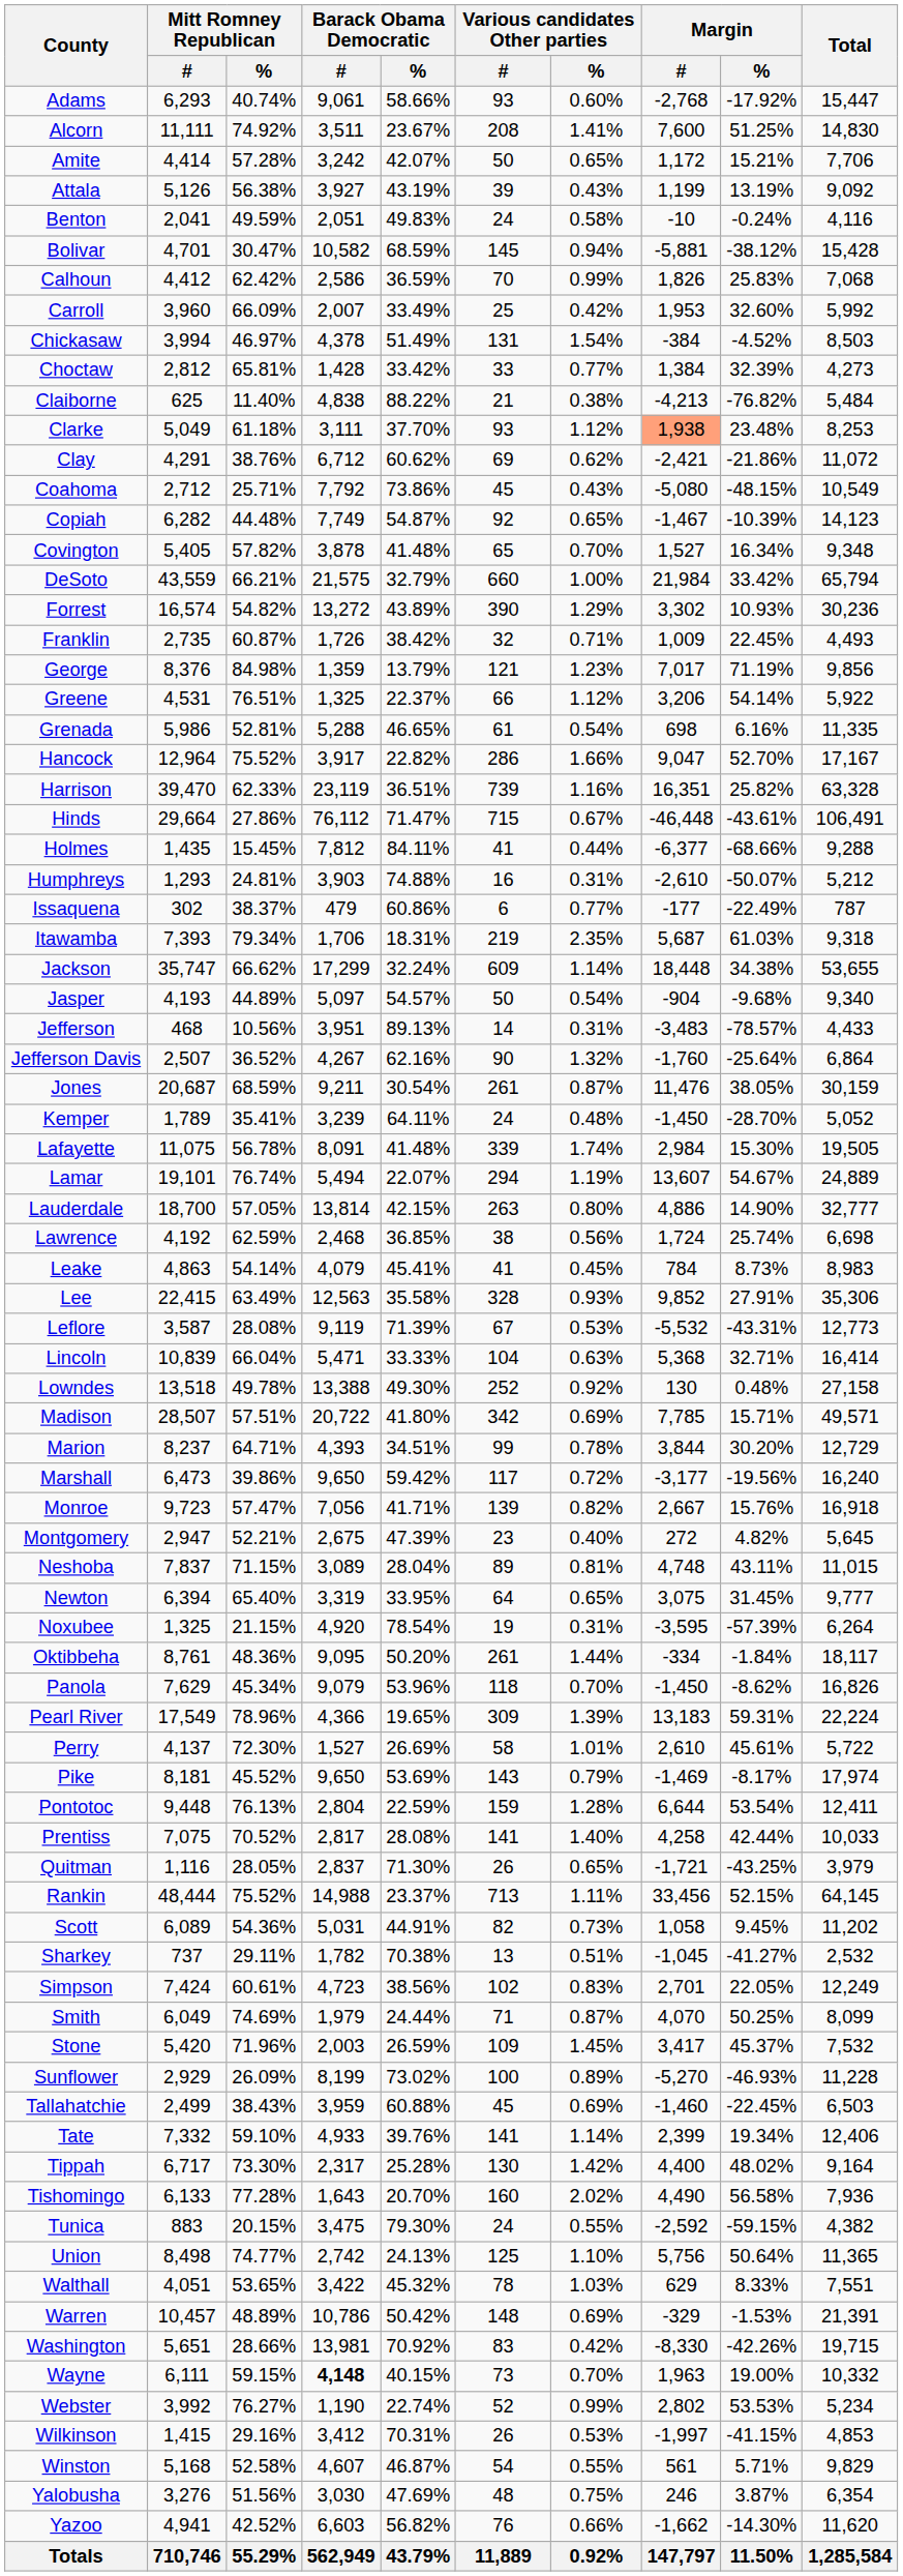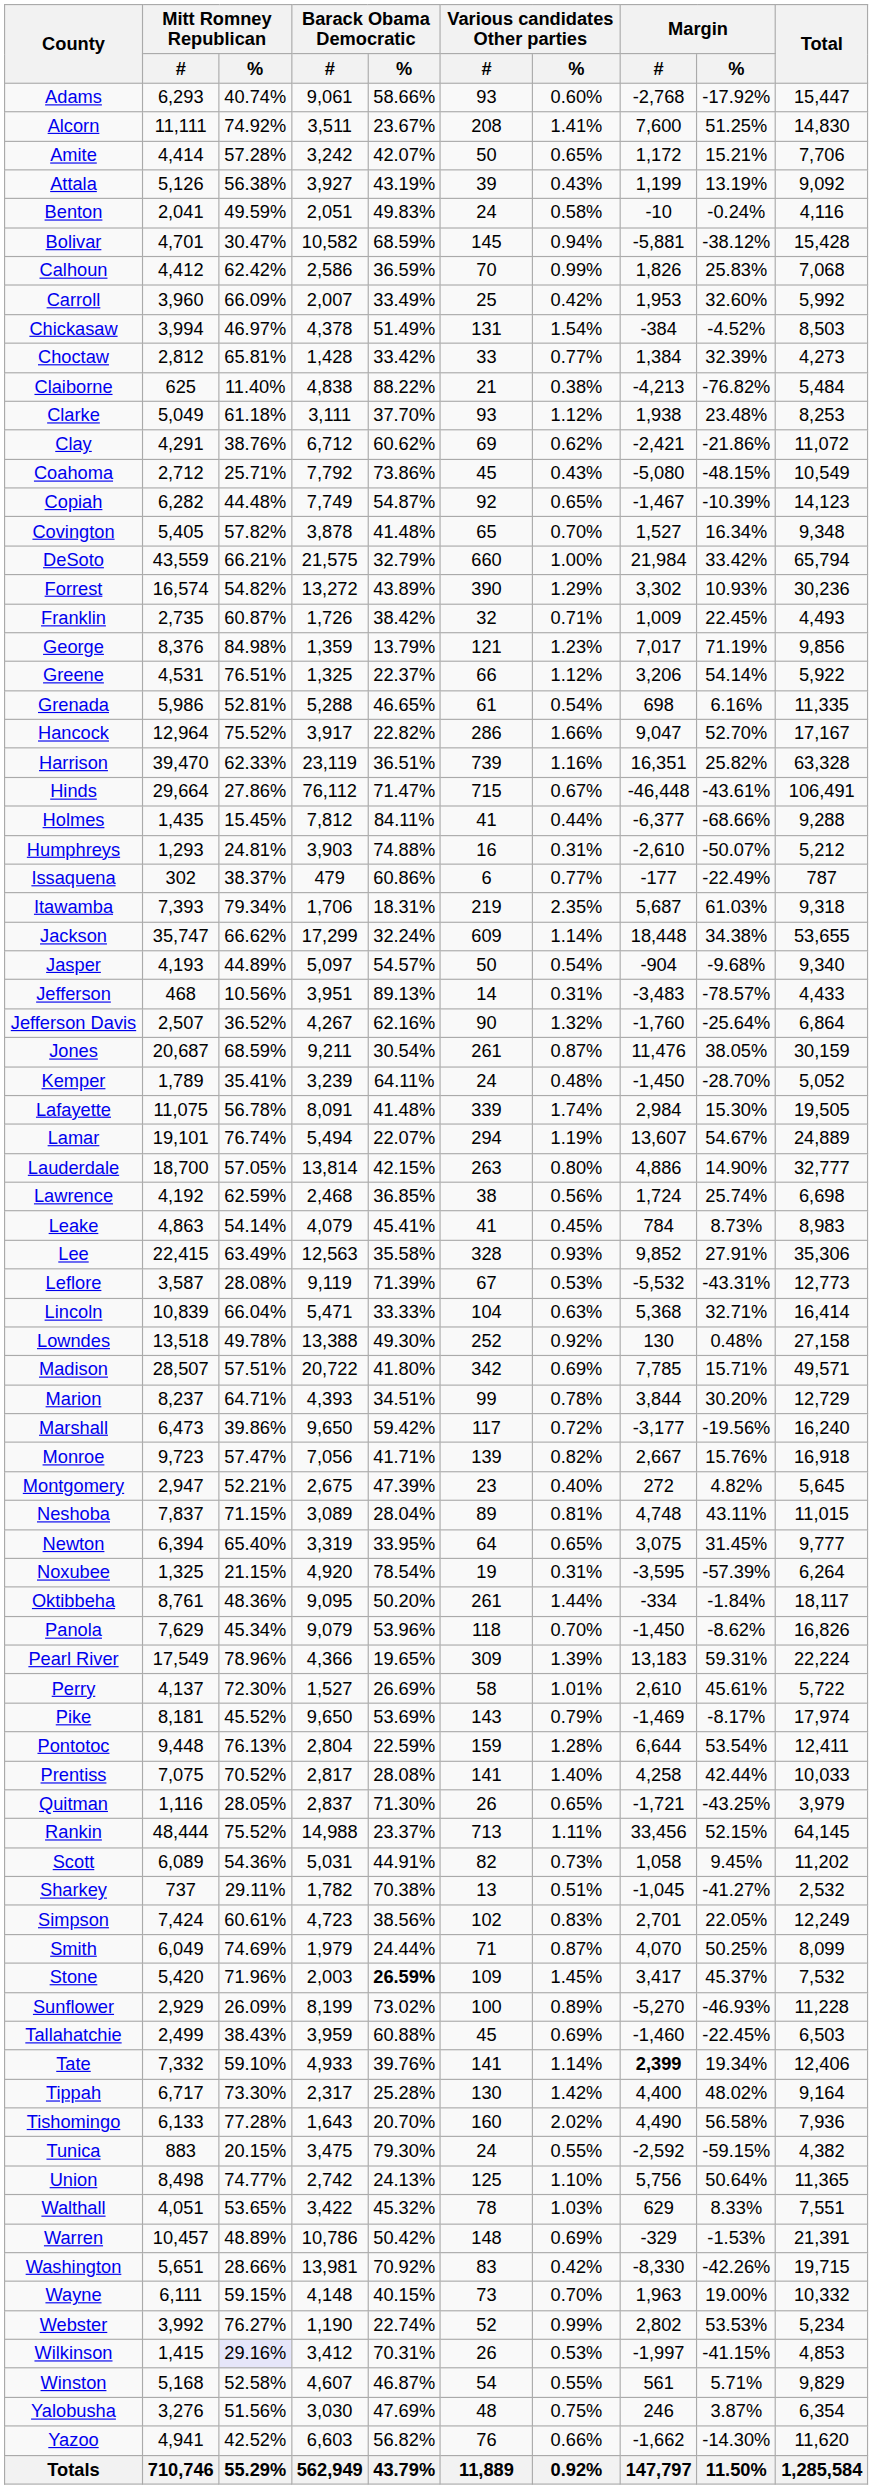Clarke | Margin / #: lightsalmon background -> no background
Stone | Barack Obama Democratic / %: normal -> bold
Tate | Margin / #: normal -> bold
Wayne | Barack Obama Democratic / #: bold -> normal
Wilkinson | Mitt Romney Republican / %: no background -> lavender background
